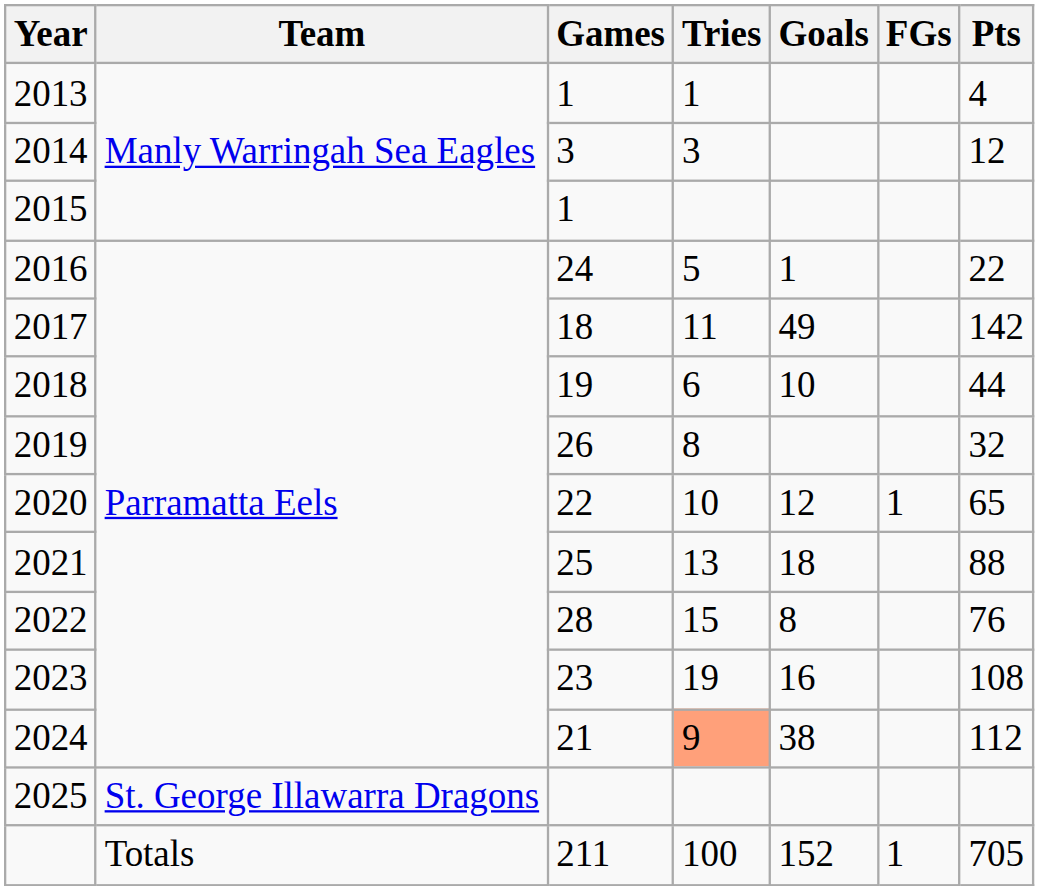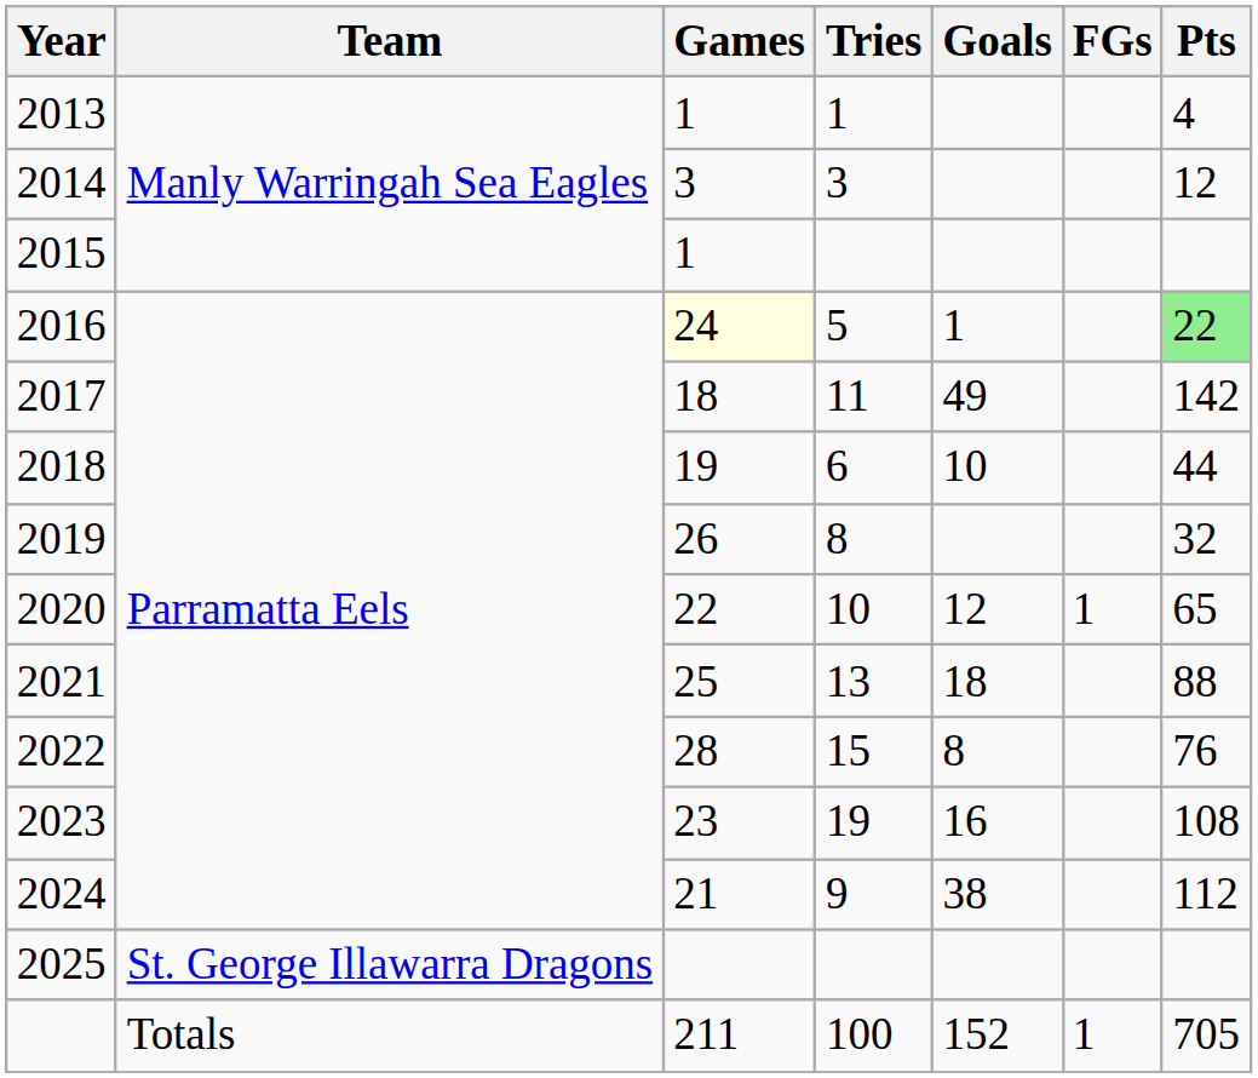2016 | Games: no background -> lightyellow background
2016 | Pts: no background -> lightgreen background
2024 | Tries: lightsalmon background -> no background
